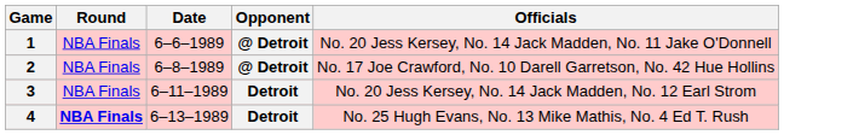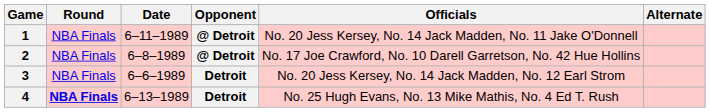+ column: Alternate
1 | Date: 6–6–1989 -> 6–11–1989
3 | Date: 6–11–1989 -> 6–6–1989
